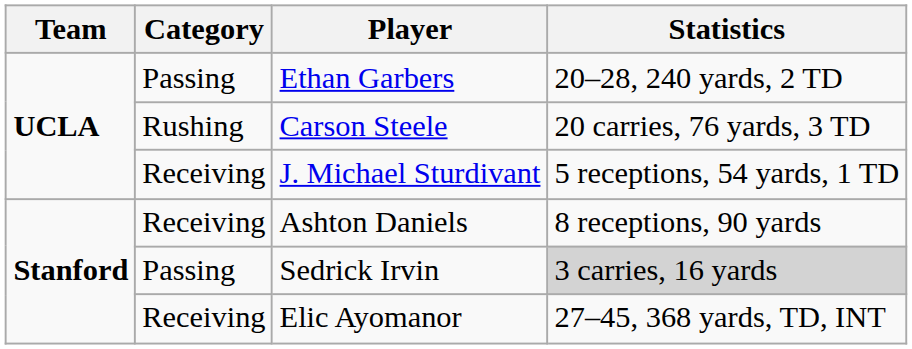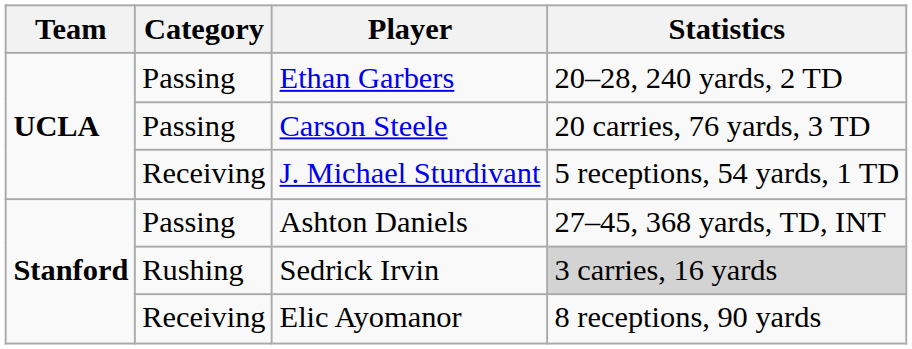Carson Steele | Category: Rushing -> Passing
Ashton Daniels | Category: Receiving -> Passing
Ashton Daniels | Statistics: 8 receptions, 90 yards -> 27–45, 368 yards, TD, INT
Sedrick Irvin | Category: Passing -> Rushing
Elic Ayomanor | Statistics: 27–45, 368 yards, TD, INT -> 8 receptions, 90 yards
